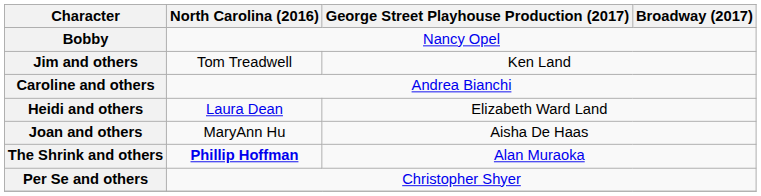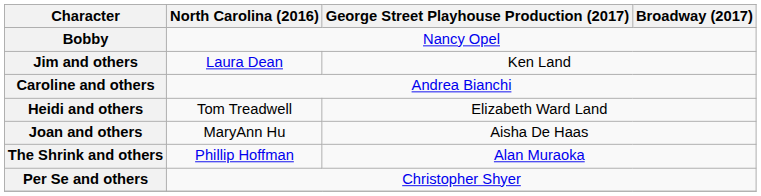Jim and others | North Carolina (2016): Tom Treadwell -> Laura Dean
Heidi and others | North Carolina (2016): Laura Dean -> Tom Treadwell
The Shrink and others | North Carolina (2016): bold -> normal
